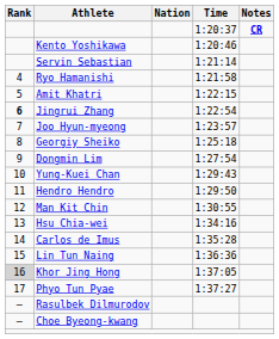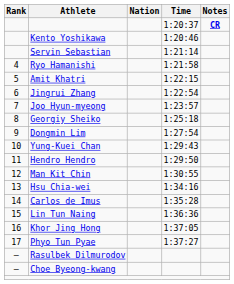Jingrui Zhang | Rank: bold -> normal
Khor Jing Hong | Rank: lightgrey background -> no background
